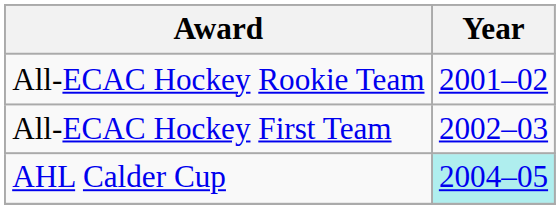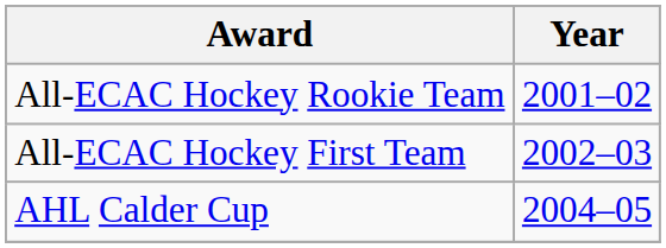AHL Calder Cup | Year: paleturquoise background -> no background
